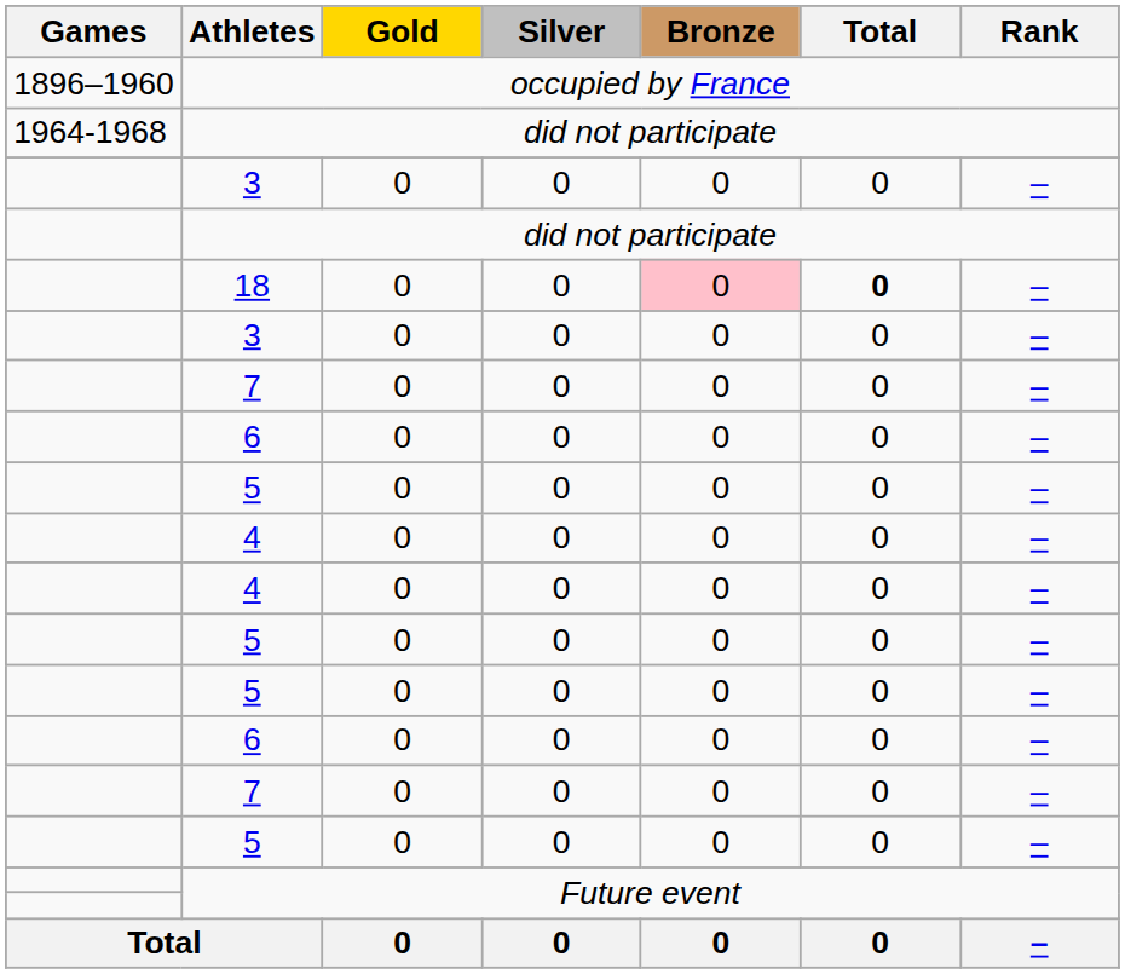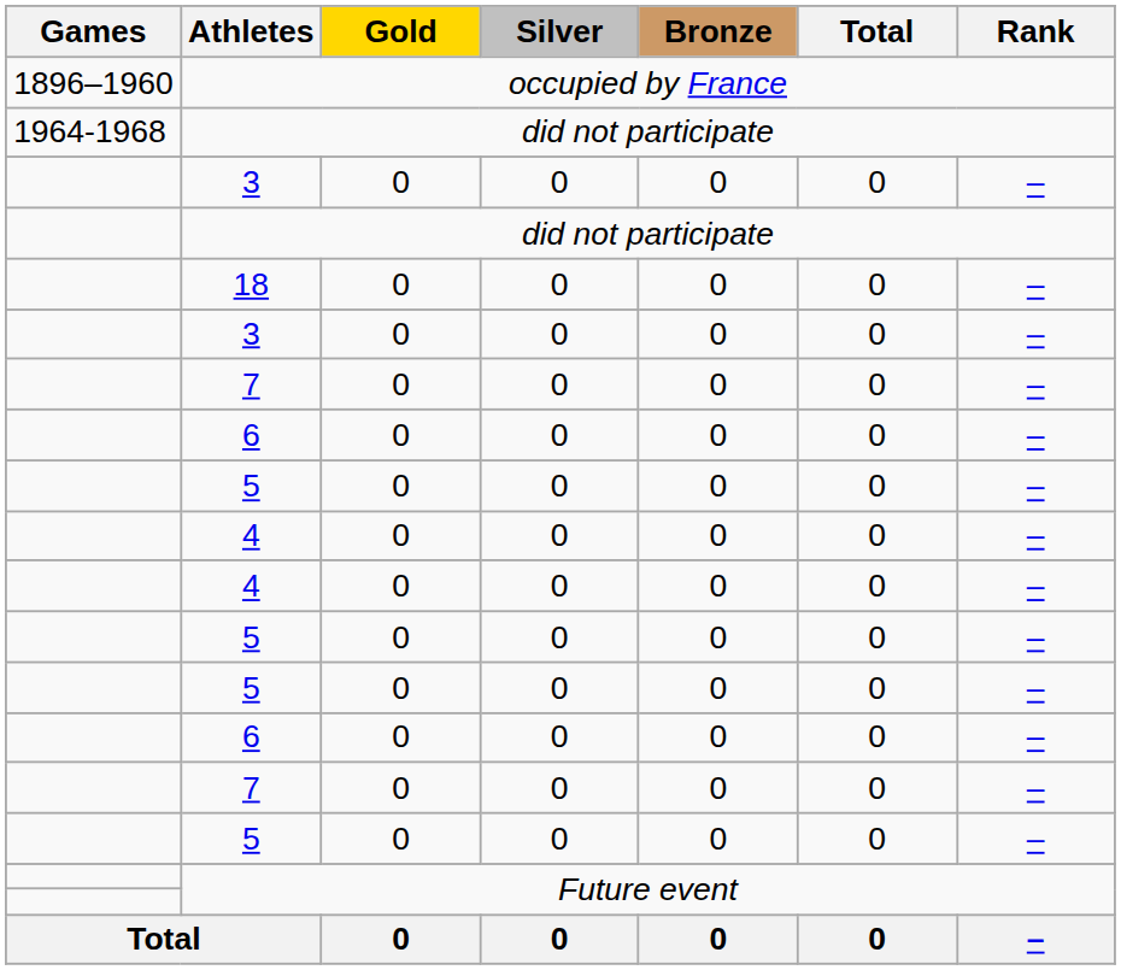18 | Bronze: pink background -> no background
18 | Total: bold -> normal
